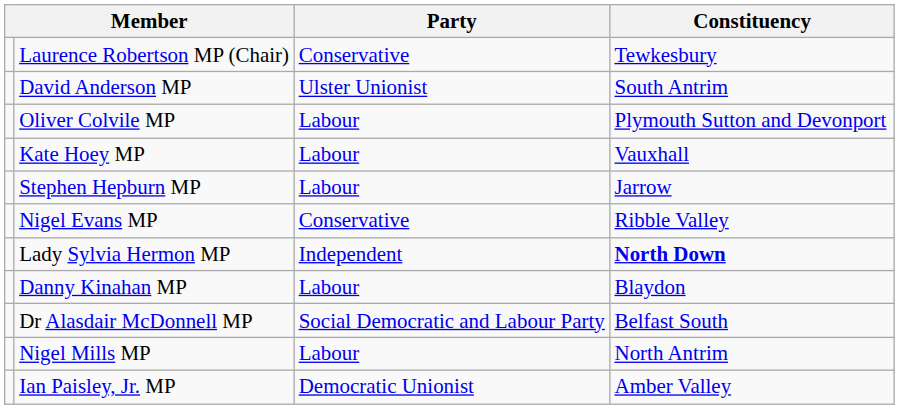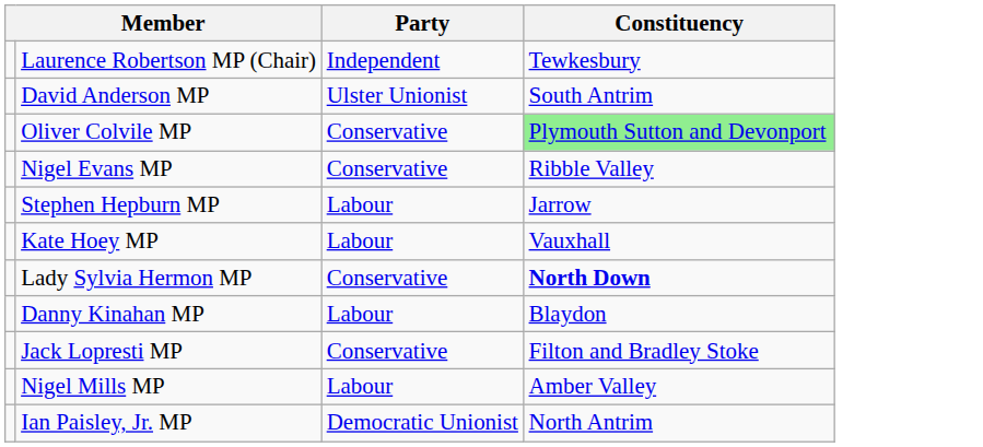Laurence Robertson MP (Chair) | Party: Conservative -> Independent
Oliver Colvile MP | Party: Labour -> Conservative
Oliver Colvile MP | Constituency: no background -> lightgreen background
rows swapped: Nigel Evans MP <-> Kate Hoey MP
Lady Sylvia Hermon MP | Party: Independent -> Conservative
+ row: Jack Lopresti MP | Conservative | Filton and Bradley Stoke
- row: Dr Alasdair McDonnell MP | Social Democratic and Labour Party | Belfast South
Nigel Mills MP | Constituency: North Antrim -> Amber Valley
Ian Paisley, Jr. MP | Constituency: Amber Valley -> North Antrim
